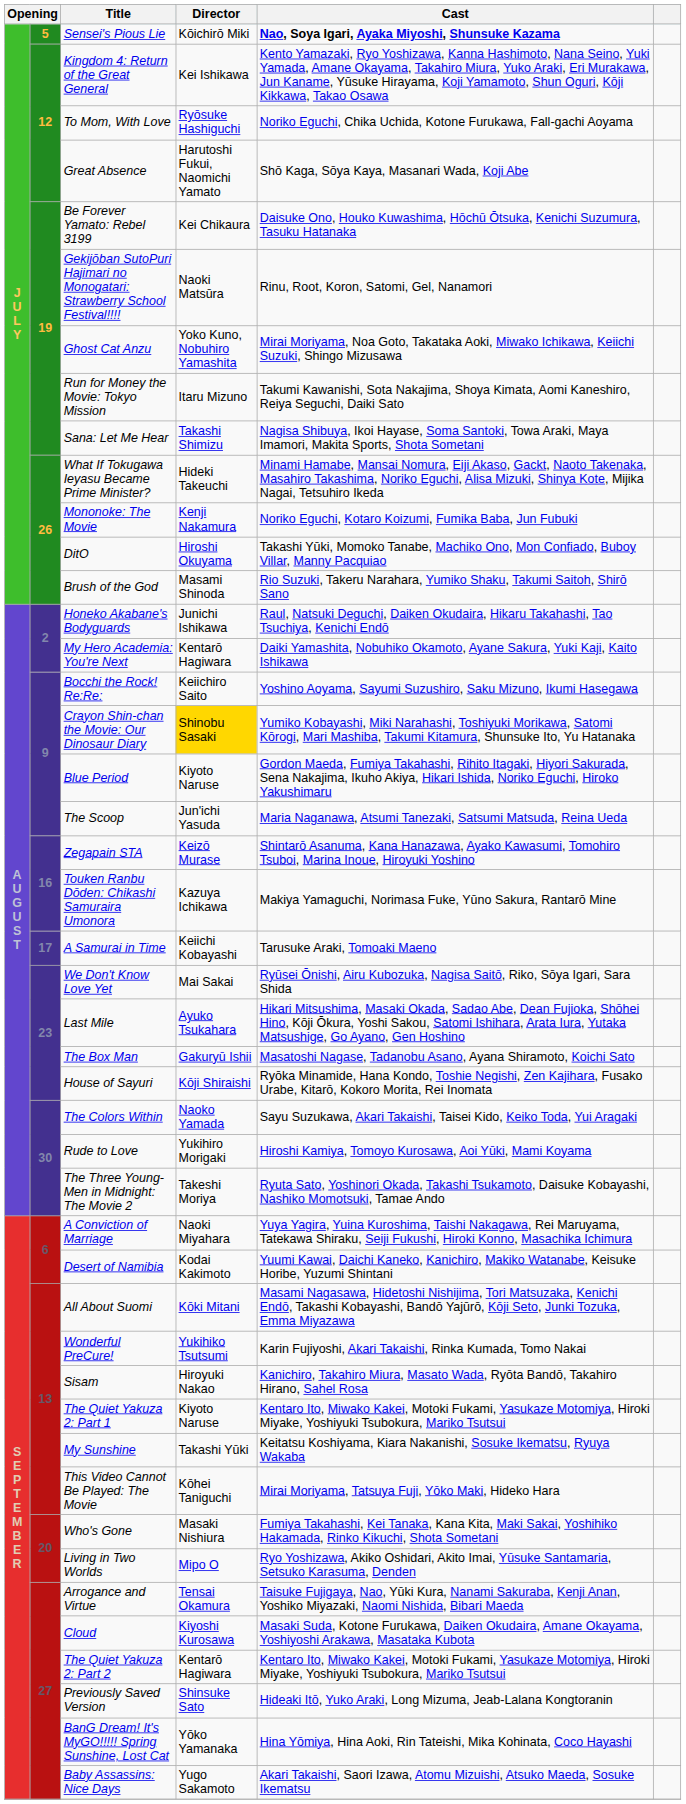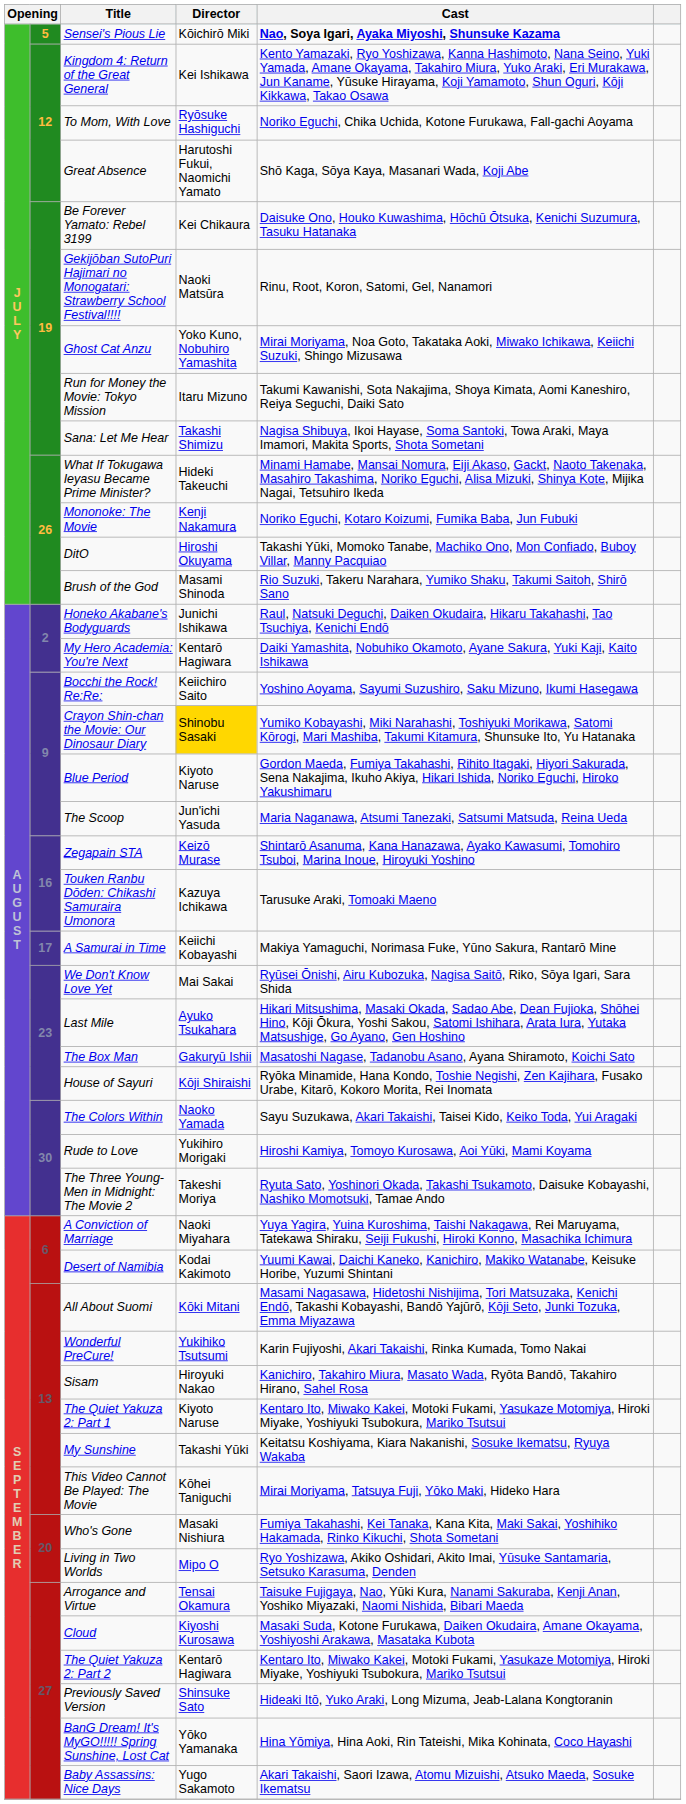Touken Ranbu Dōden: Chikashi Samuraira Umonora | Cast: Makiya Yamaguchi, Norimasa Fuke, Yūno Sakura, Rantarō Mine -> Tarusuke Araki, Tomoaki Maeno
A Samurai in Time | Cast: Tarusuke Araki, Tomoaki Maeno -> Makiya Yamaguchi, Norimasa Fuke, Yūno Sakura, Rantarō Mine
